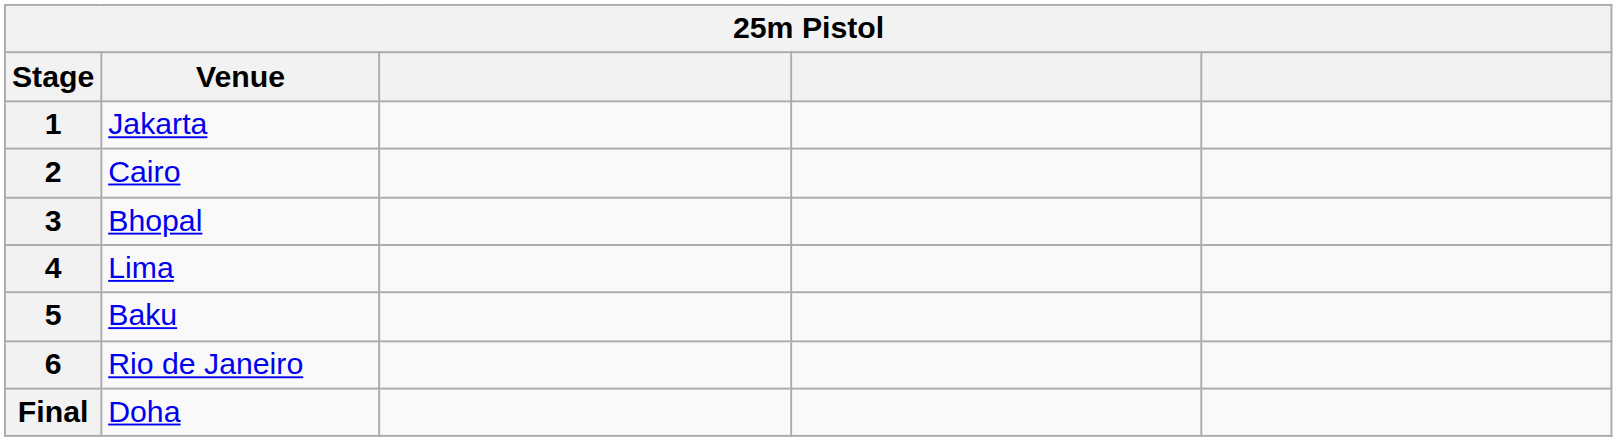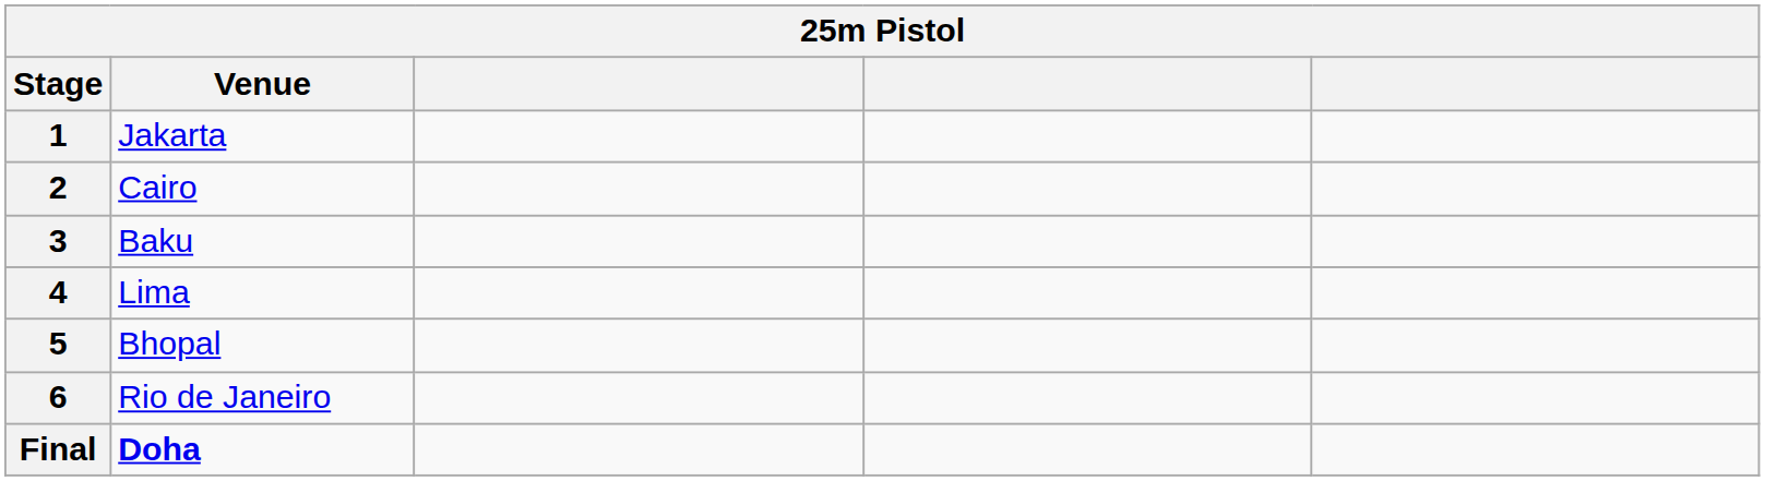3 | Venue: Bhopal -> Baku
5 | Venue: Baku -> Bhopal
Final | Venue: normal -> bold
